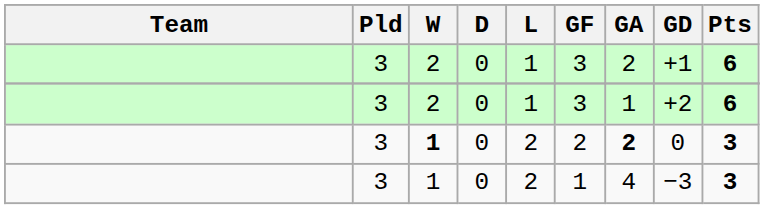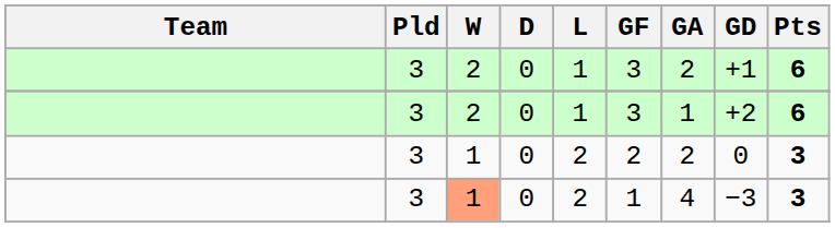row 4 | W: bold -> normal
row 4 | GA: bold -> normal
row 5 | W: no background -> lightsalmon background
